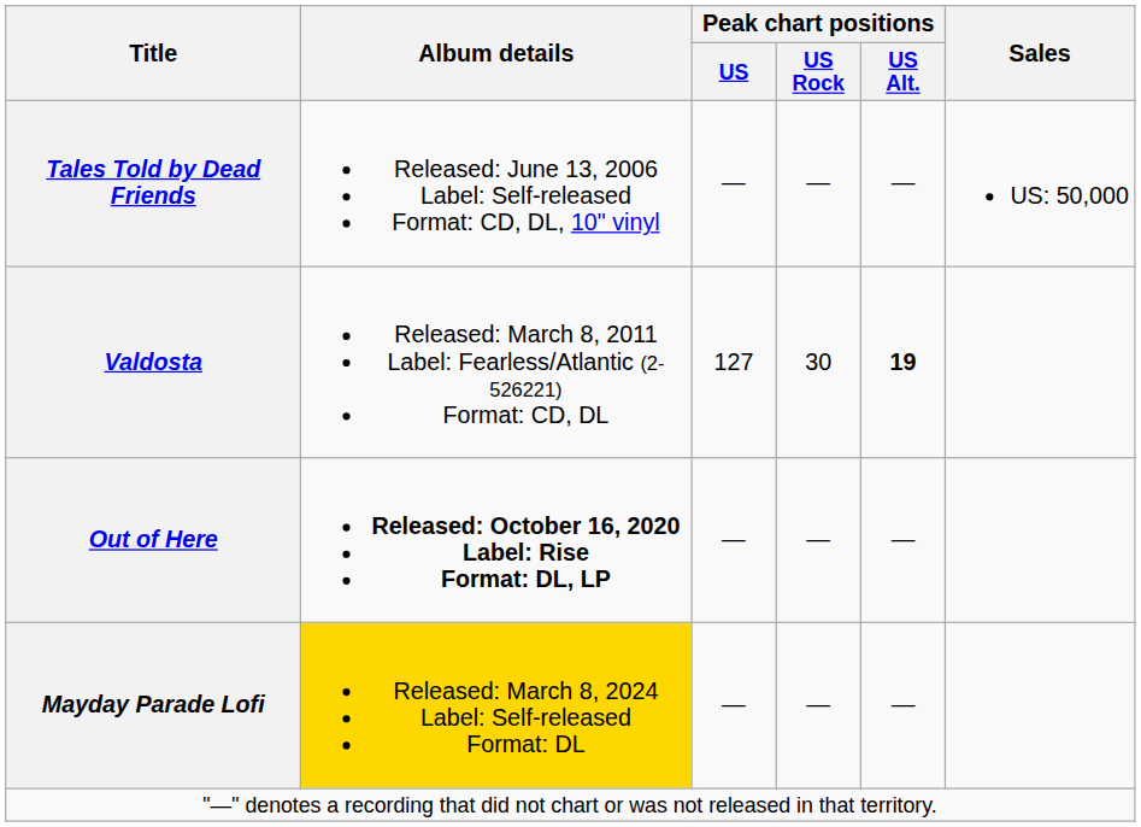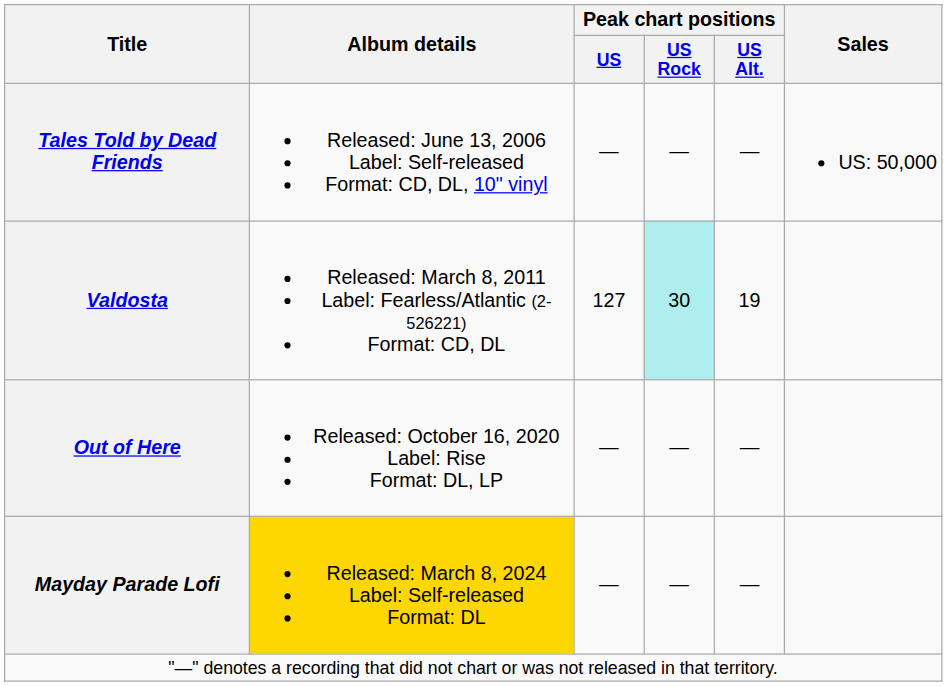Valdosta | Peak chart positions / US Rock: no background -> paleturquoise background
Valdosta | Peak chart positions / US Alt.: bold -> normal
Out of Here | Album details: bold -> normal
